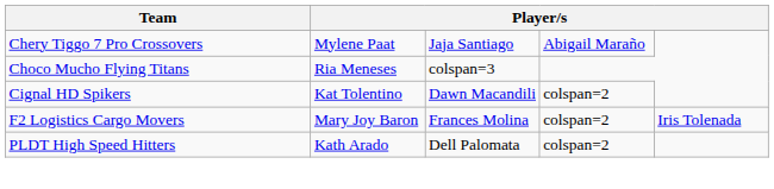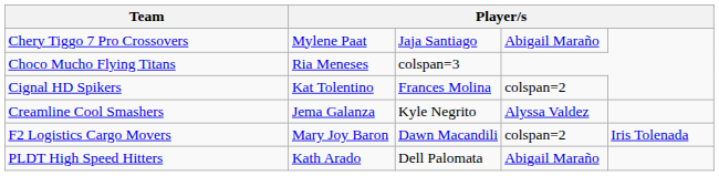Cignal HD Spikers | column 3: Dawn Macandili -> Frances Molina
+ row: Creamline Cool Smashers | Jema Galanza | Kyle Negrito | Alyssa Valdez
F2 Logistics Cargo Movers | column 3: Frances Molina -> Dawn Macandili
PLDT High Speed Hitters | column 4: colspan=2 -> Abigail Maraño
